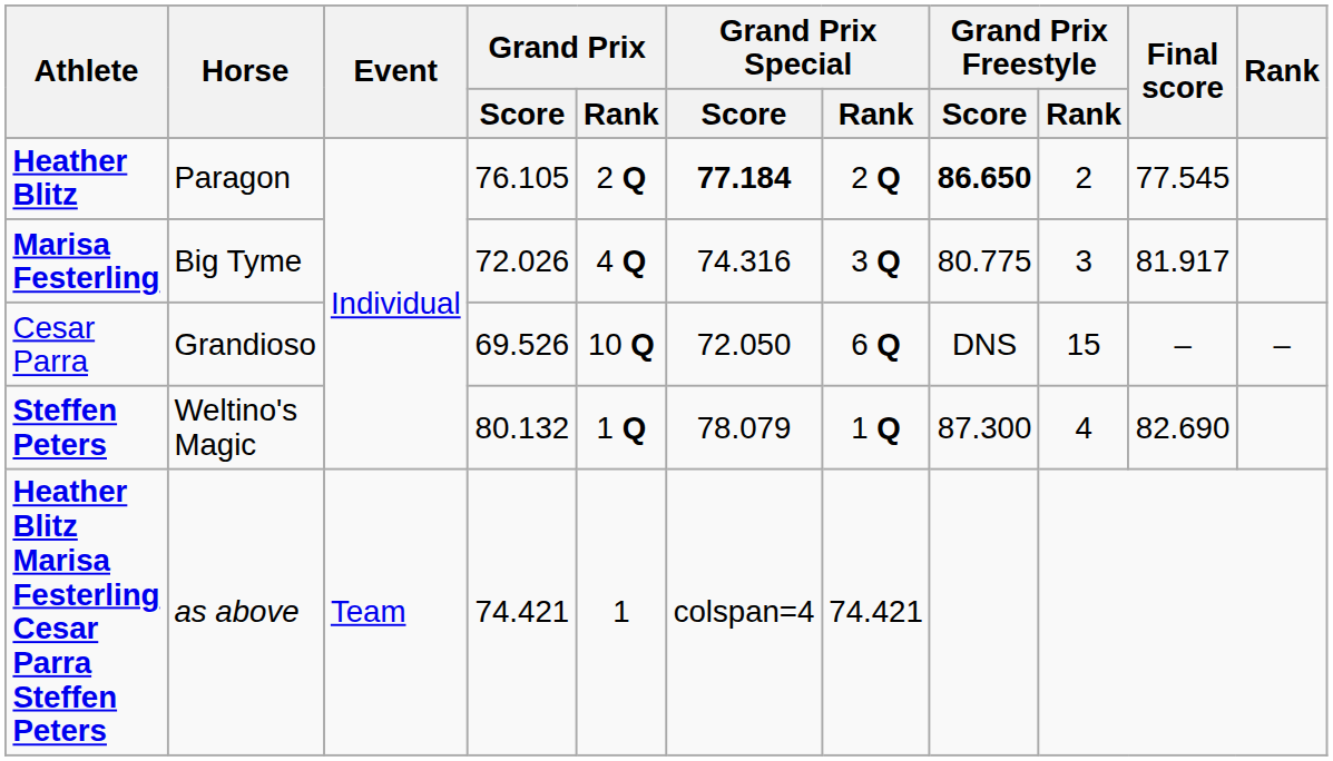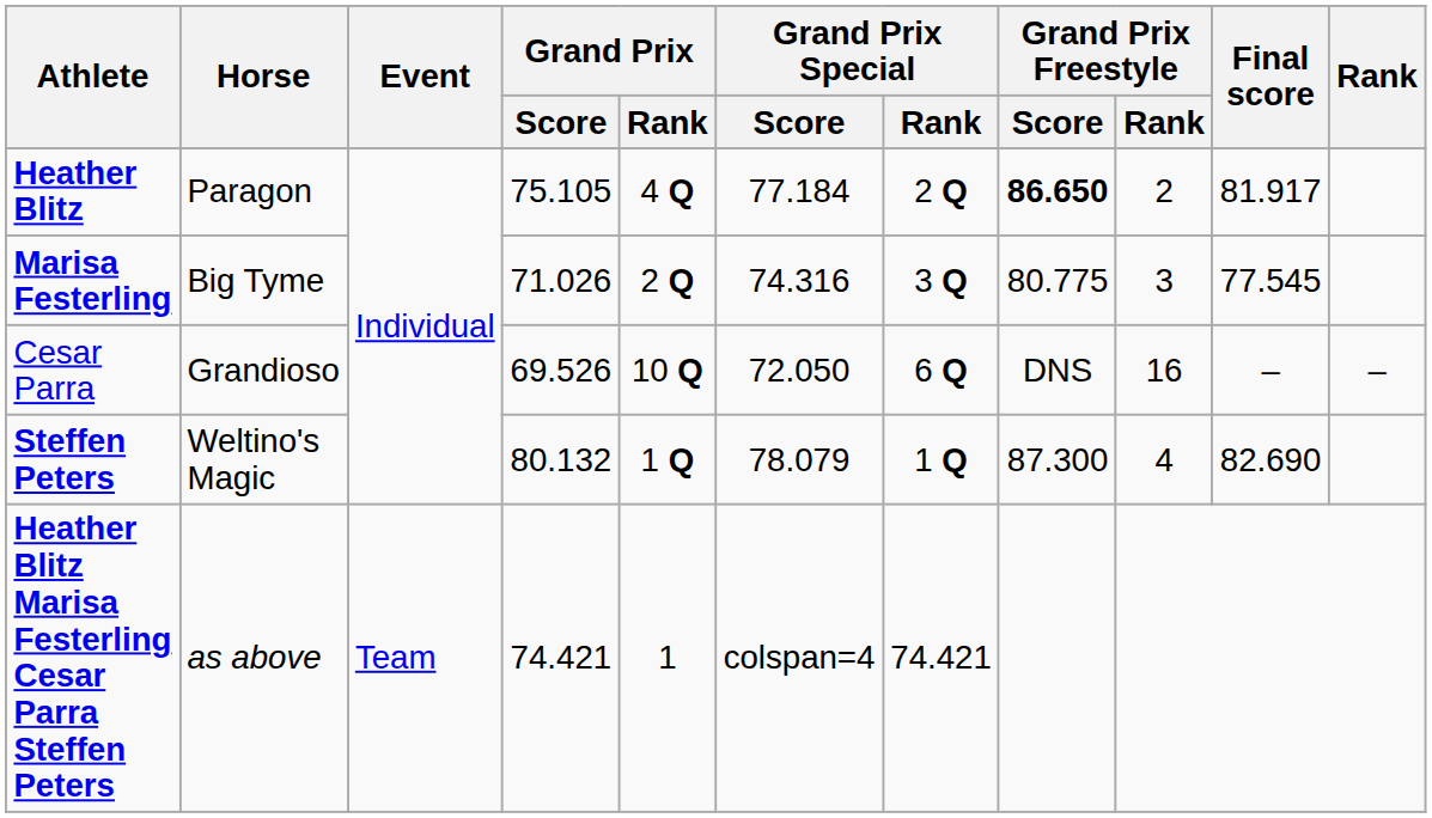Heather Blitz | Grand Prix / Score: 76.105 -> 75.105
Heather Blitz | Grand Prix / Rank: 2 Q -> 4 Q
Heather Blitz | Grand Prix Special / Score: bold -> normal
Heather Blitz | Final score: 77.545 -> 81.917
Marisa Festerling | Grand Prix / Score: 72.026 -> 71.026
Marisa Festerling | Grand Prix / Rank: 4 Q -> 2 Q
Marisa Festerling | Final score: 81.917 -> 77.545
Cesar Parra | Grand Prix Freestyle / Rank: 15 -> 16
